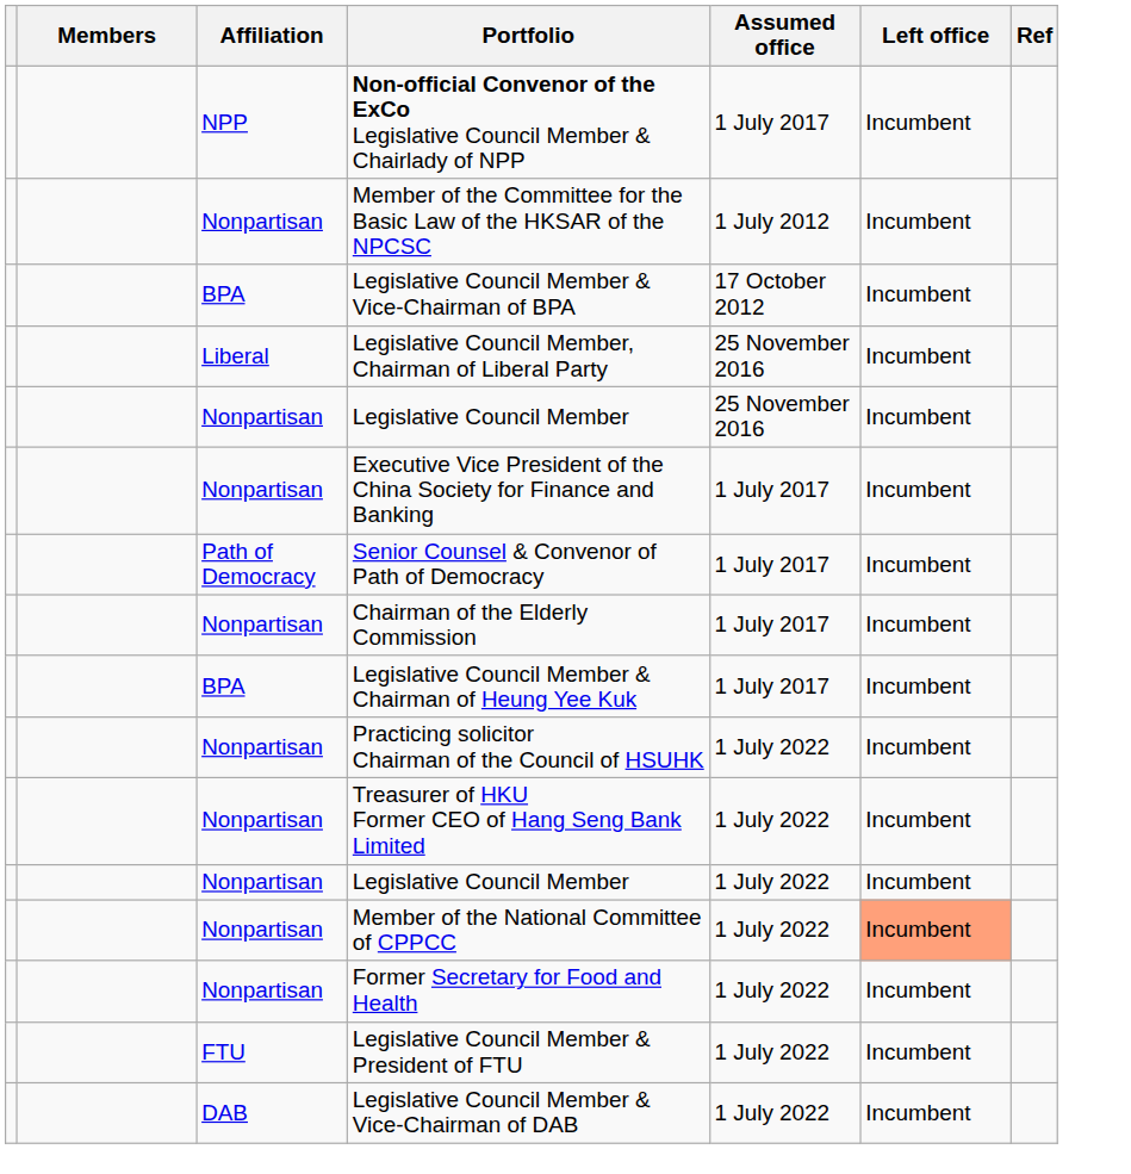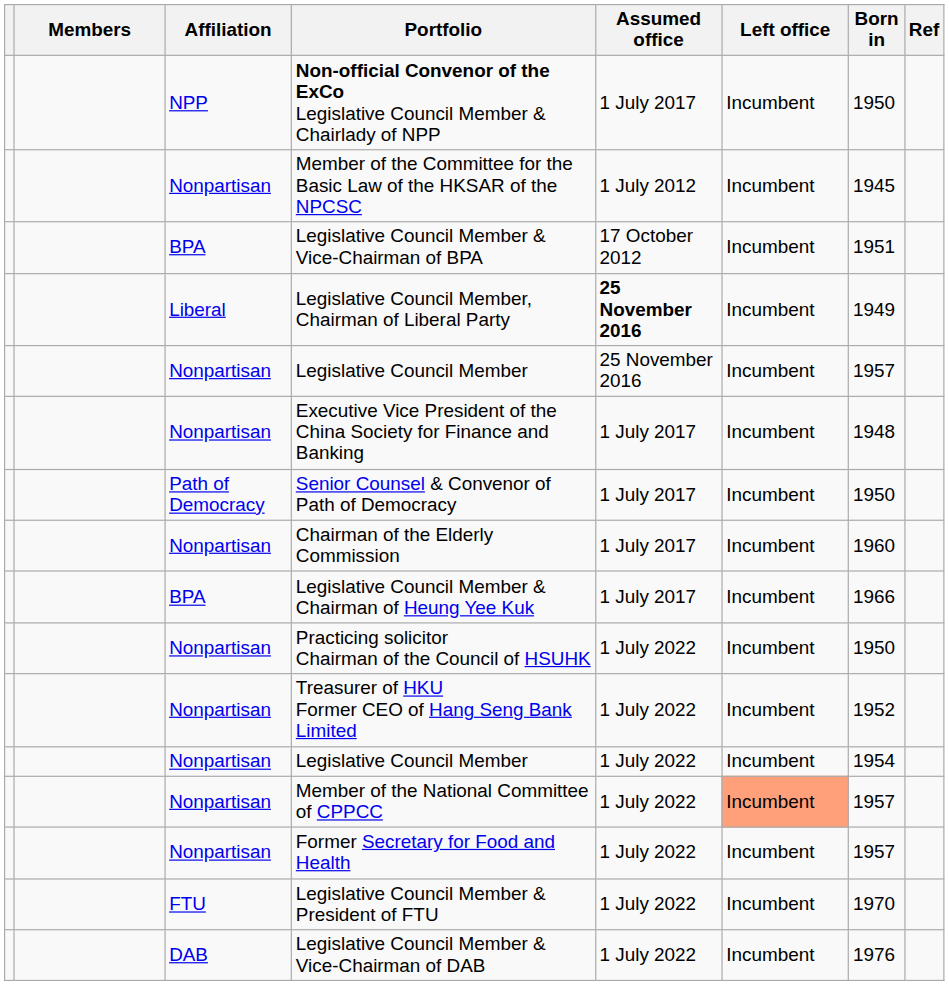+ column: Born in | 1950 | 1945 | 1951 | 1949 | 1957 | 1948 | 1950 | 1960 | 1966 | 1950 | 1952 | 1954 | 1957 | 1957 | 1970 | 1976
Legislative Council Member, Chairman of Liberal Party | Assumed office: normal -> bold
